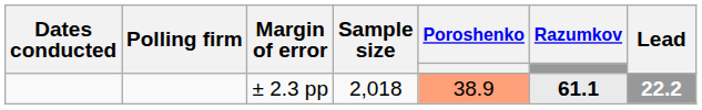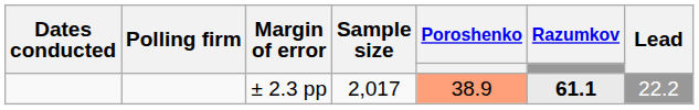± 2.3 pp | Sample size: 2,018 -> 2,017
± 2.3 pp | Lead: bold -> normal
